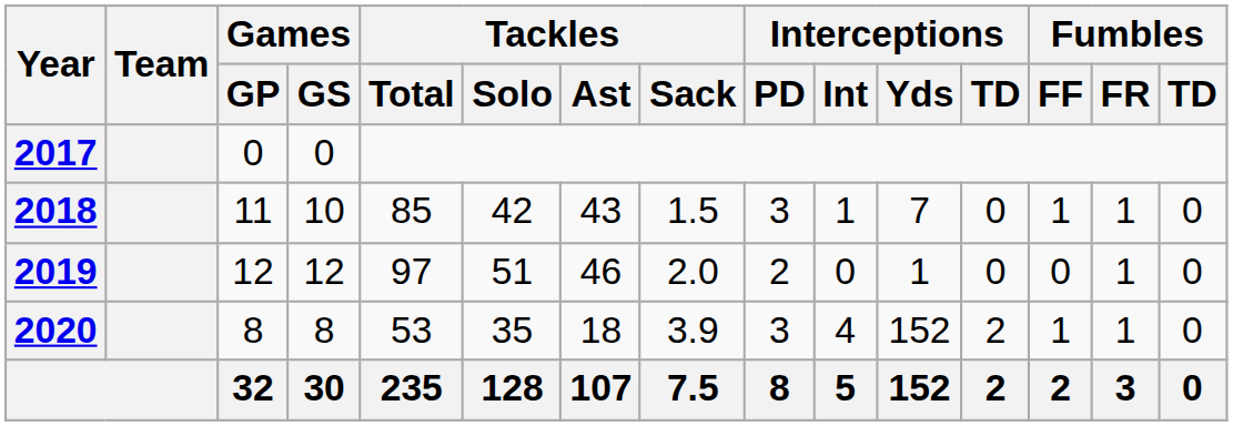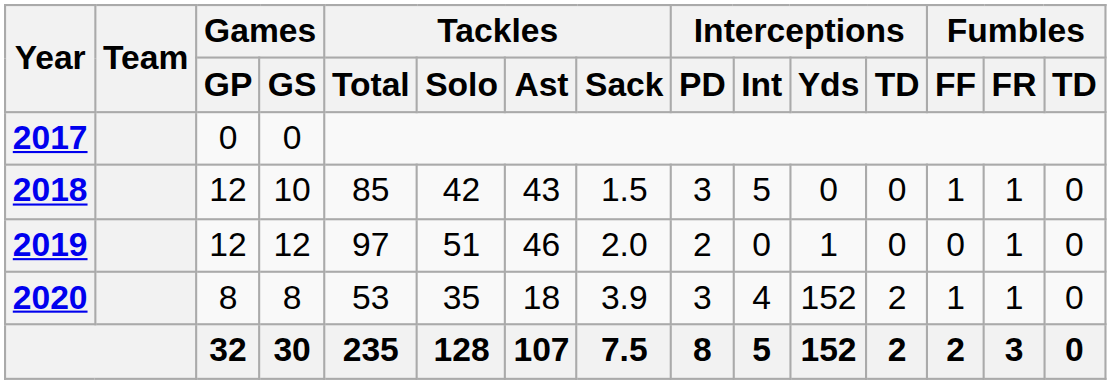2018 | Games / GP: 11 -> 12
2018 | Interceptions / Int: 1 -> 5
2018 | Interceptions / Yds: 7 -> 0
